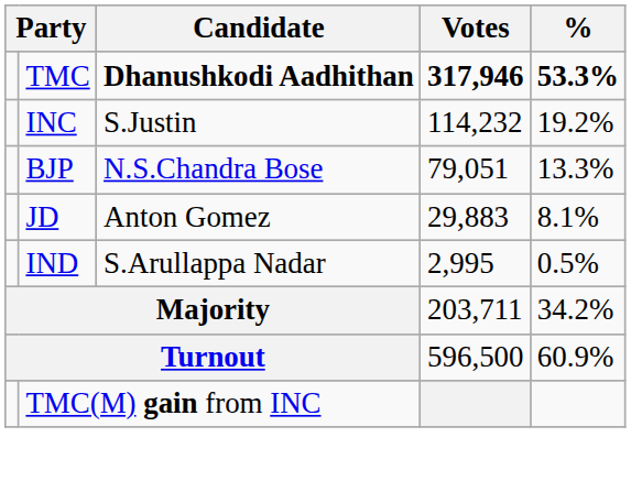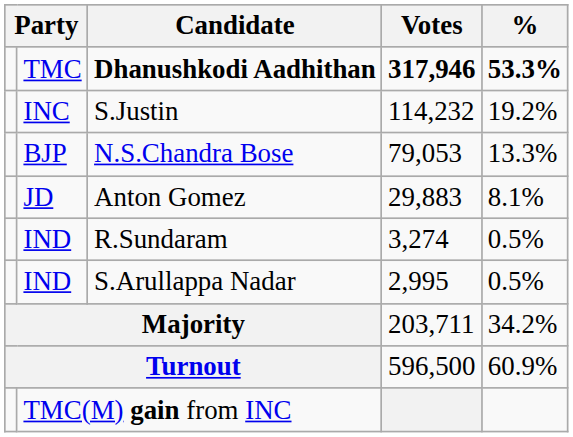N.S.Chandra Bose | Votes: 79,051 -> 79,053
+ row: IND | R.Sundaram | 3,274 | 0.5%
